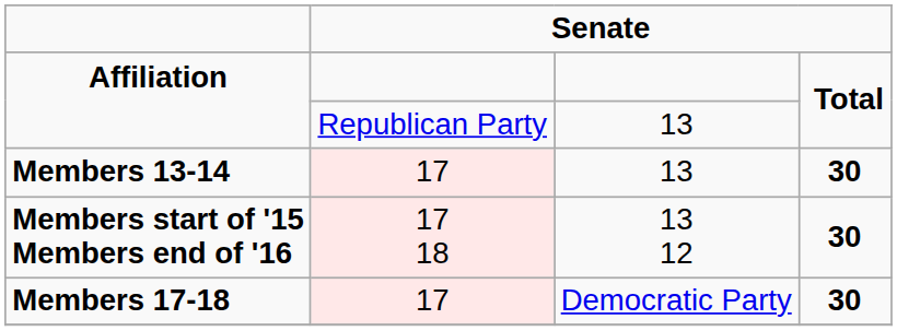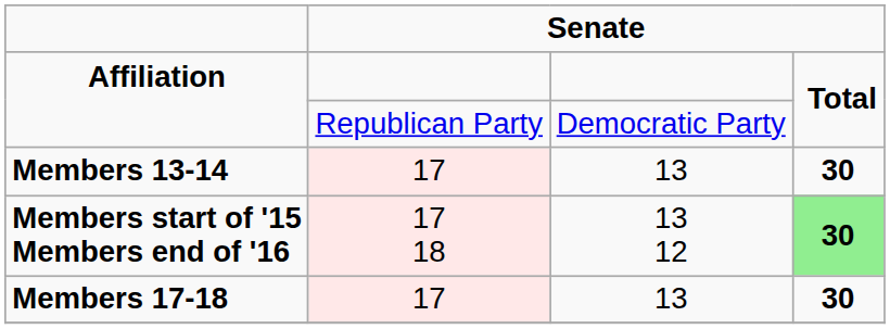Affiliation / Republican Party | column 3: 13 -> Democratic Party
Members start of '15 Members end of '16 | column 4: no background -> lightgreen background
Members 17-18 | column 3: Democratic Party -> 13
